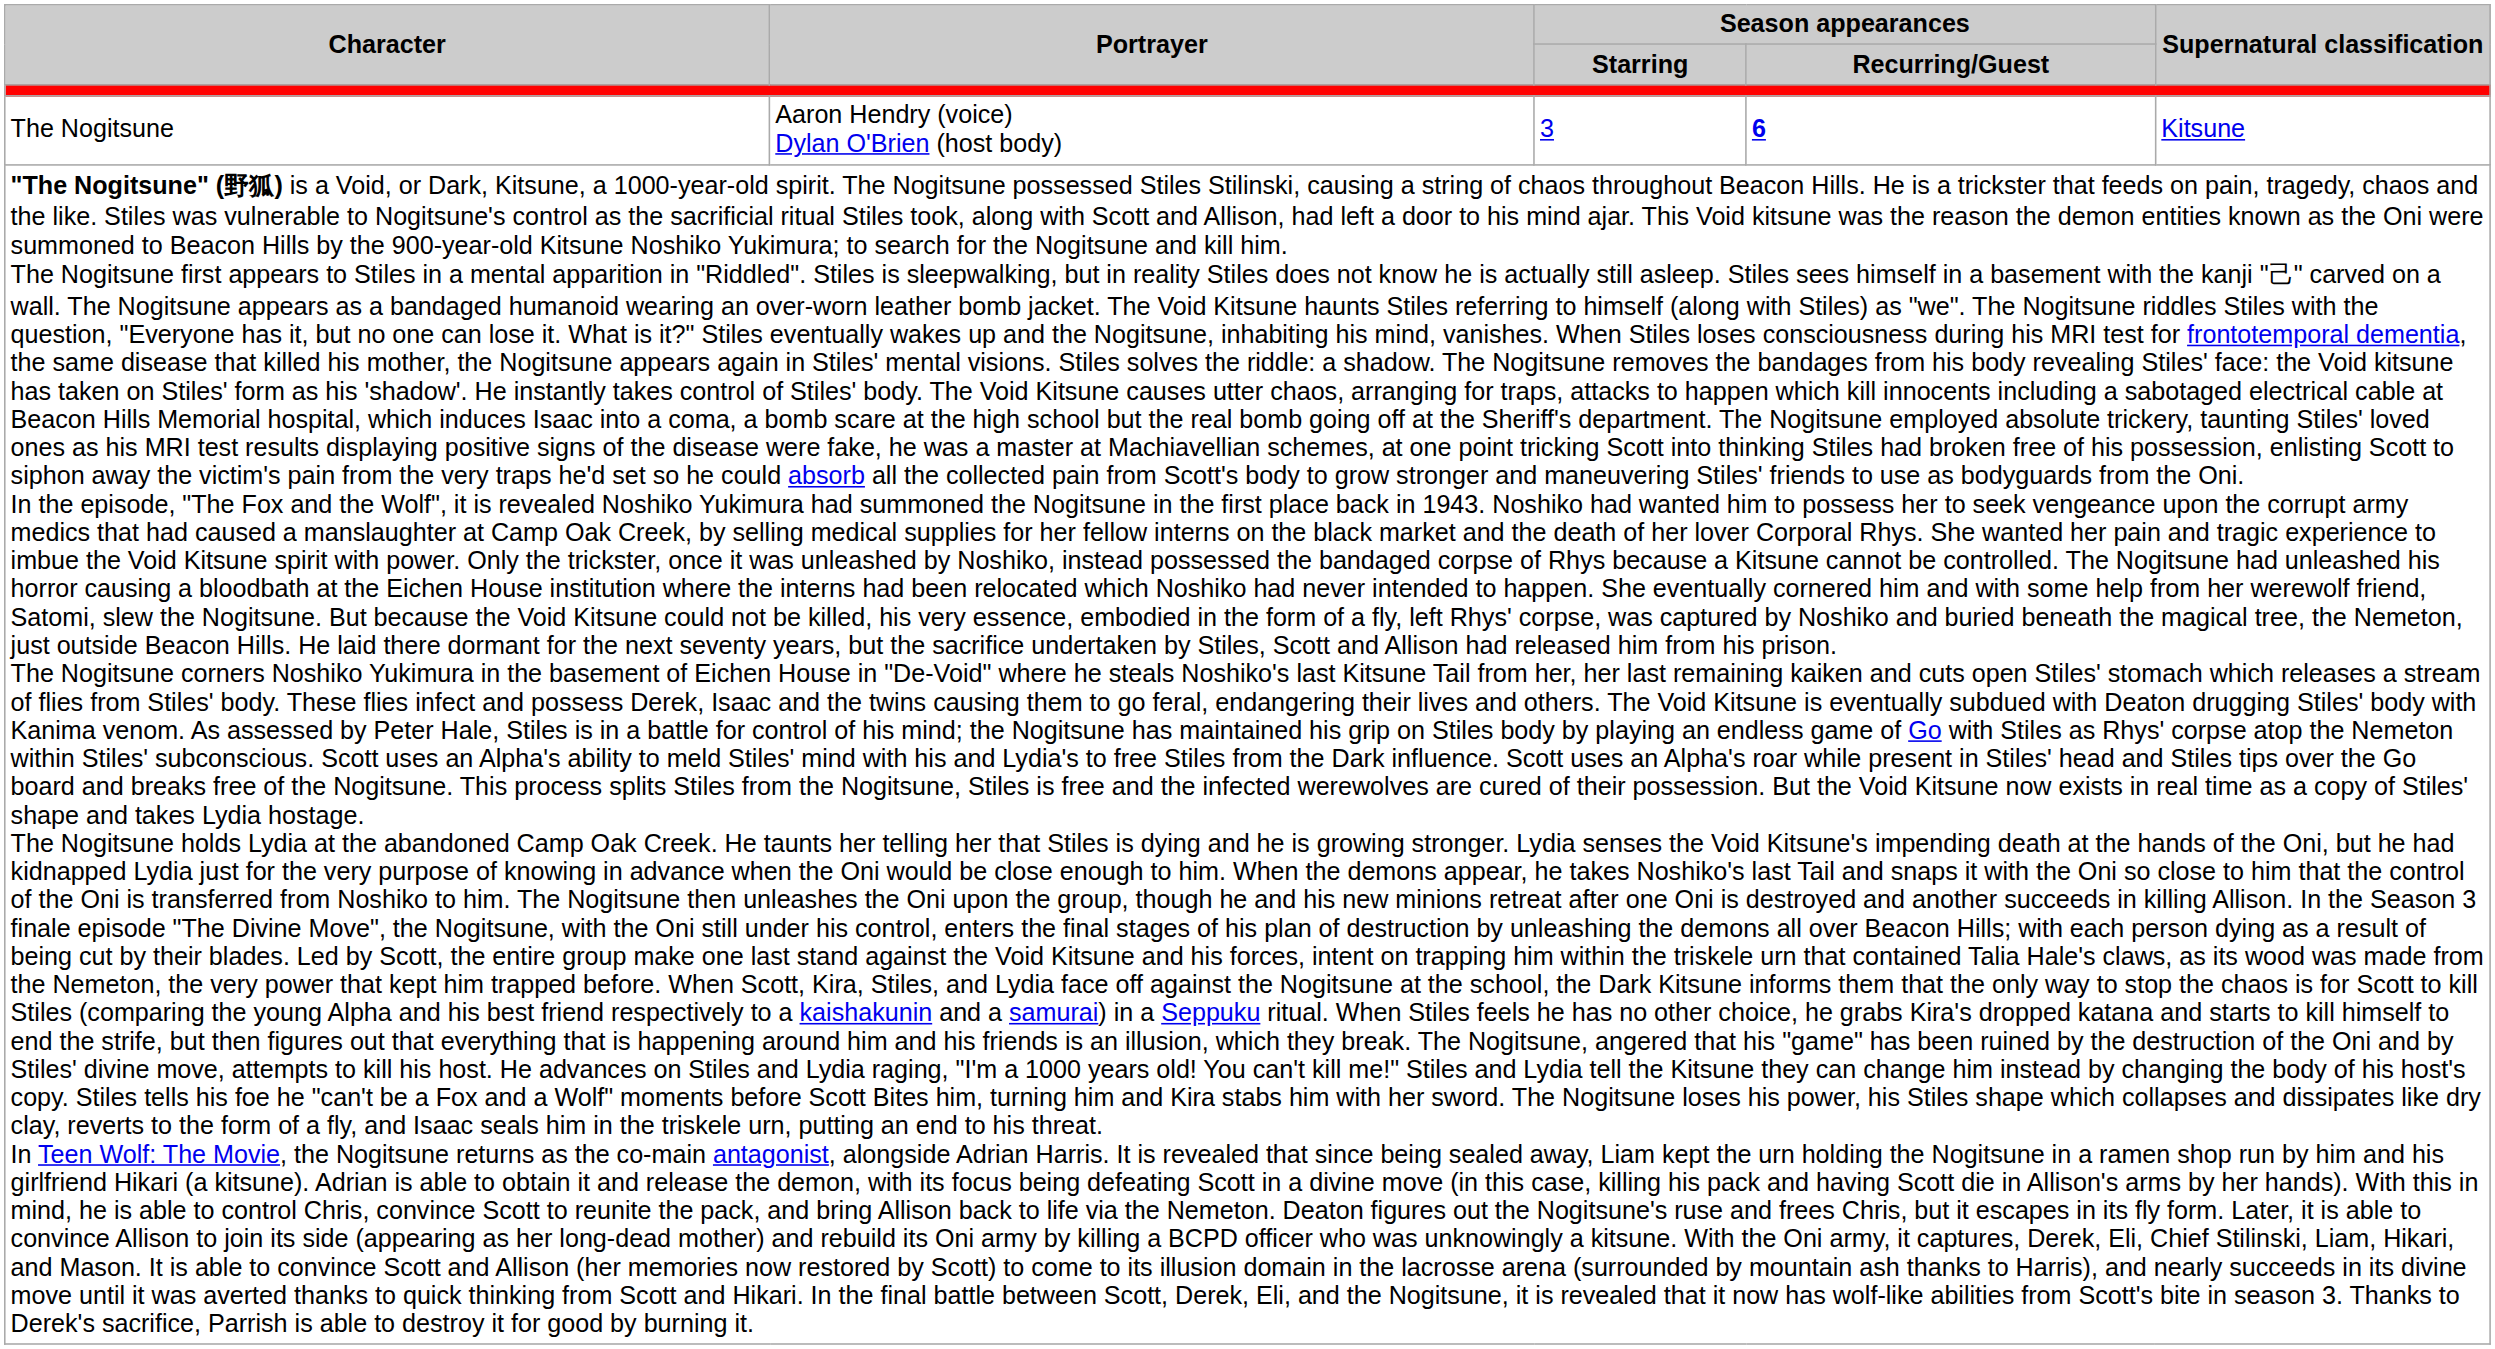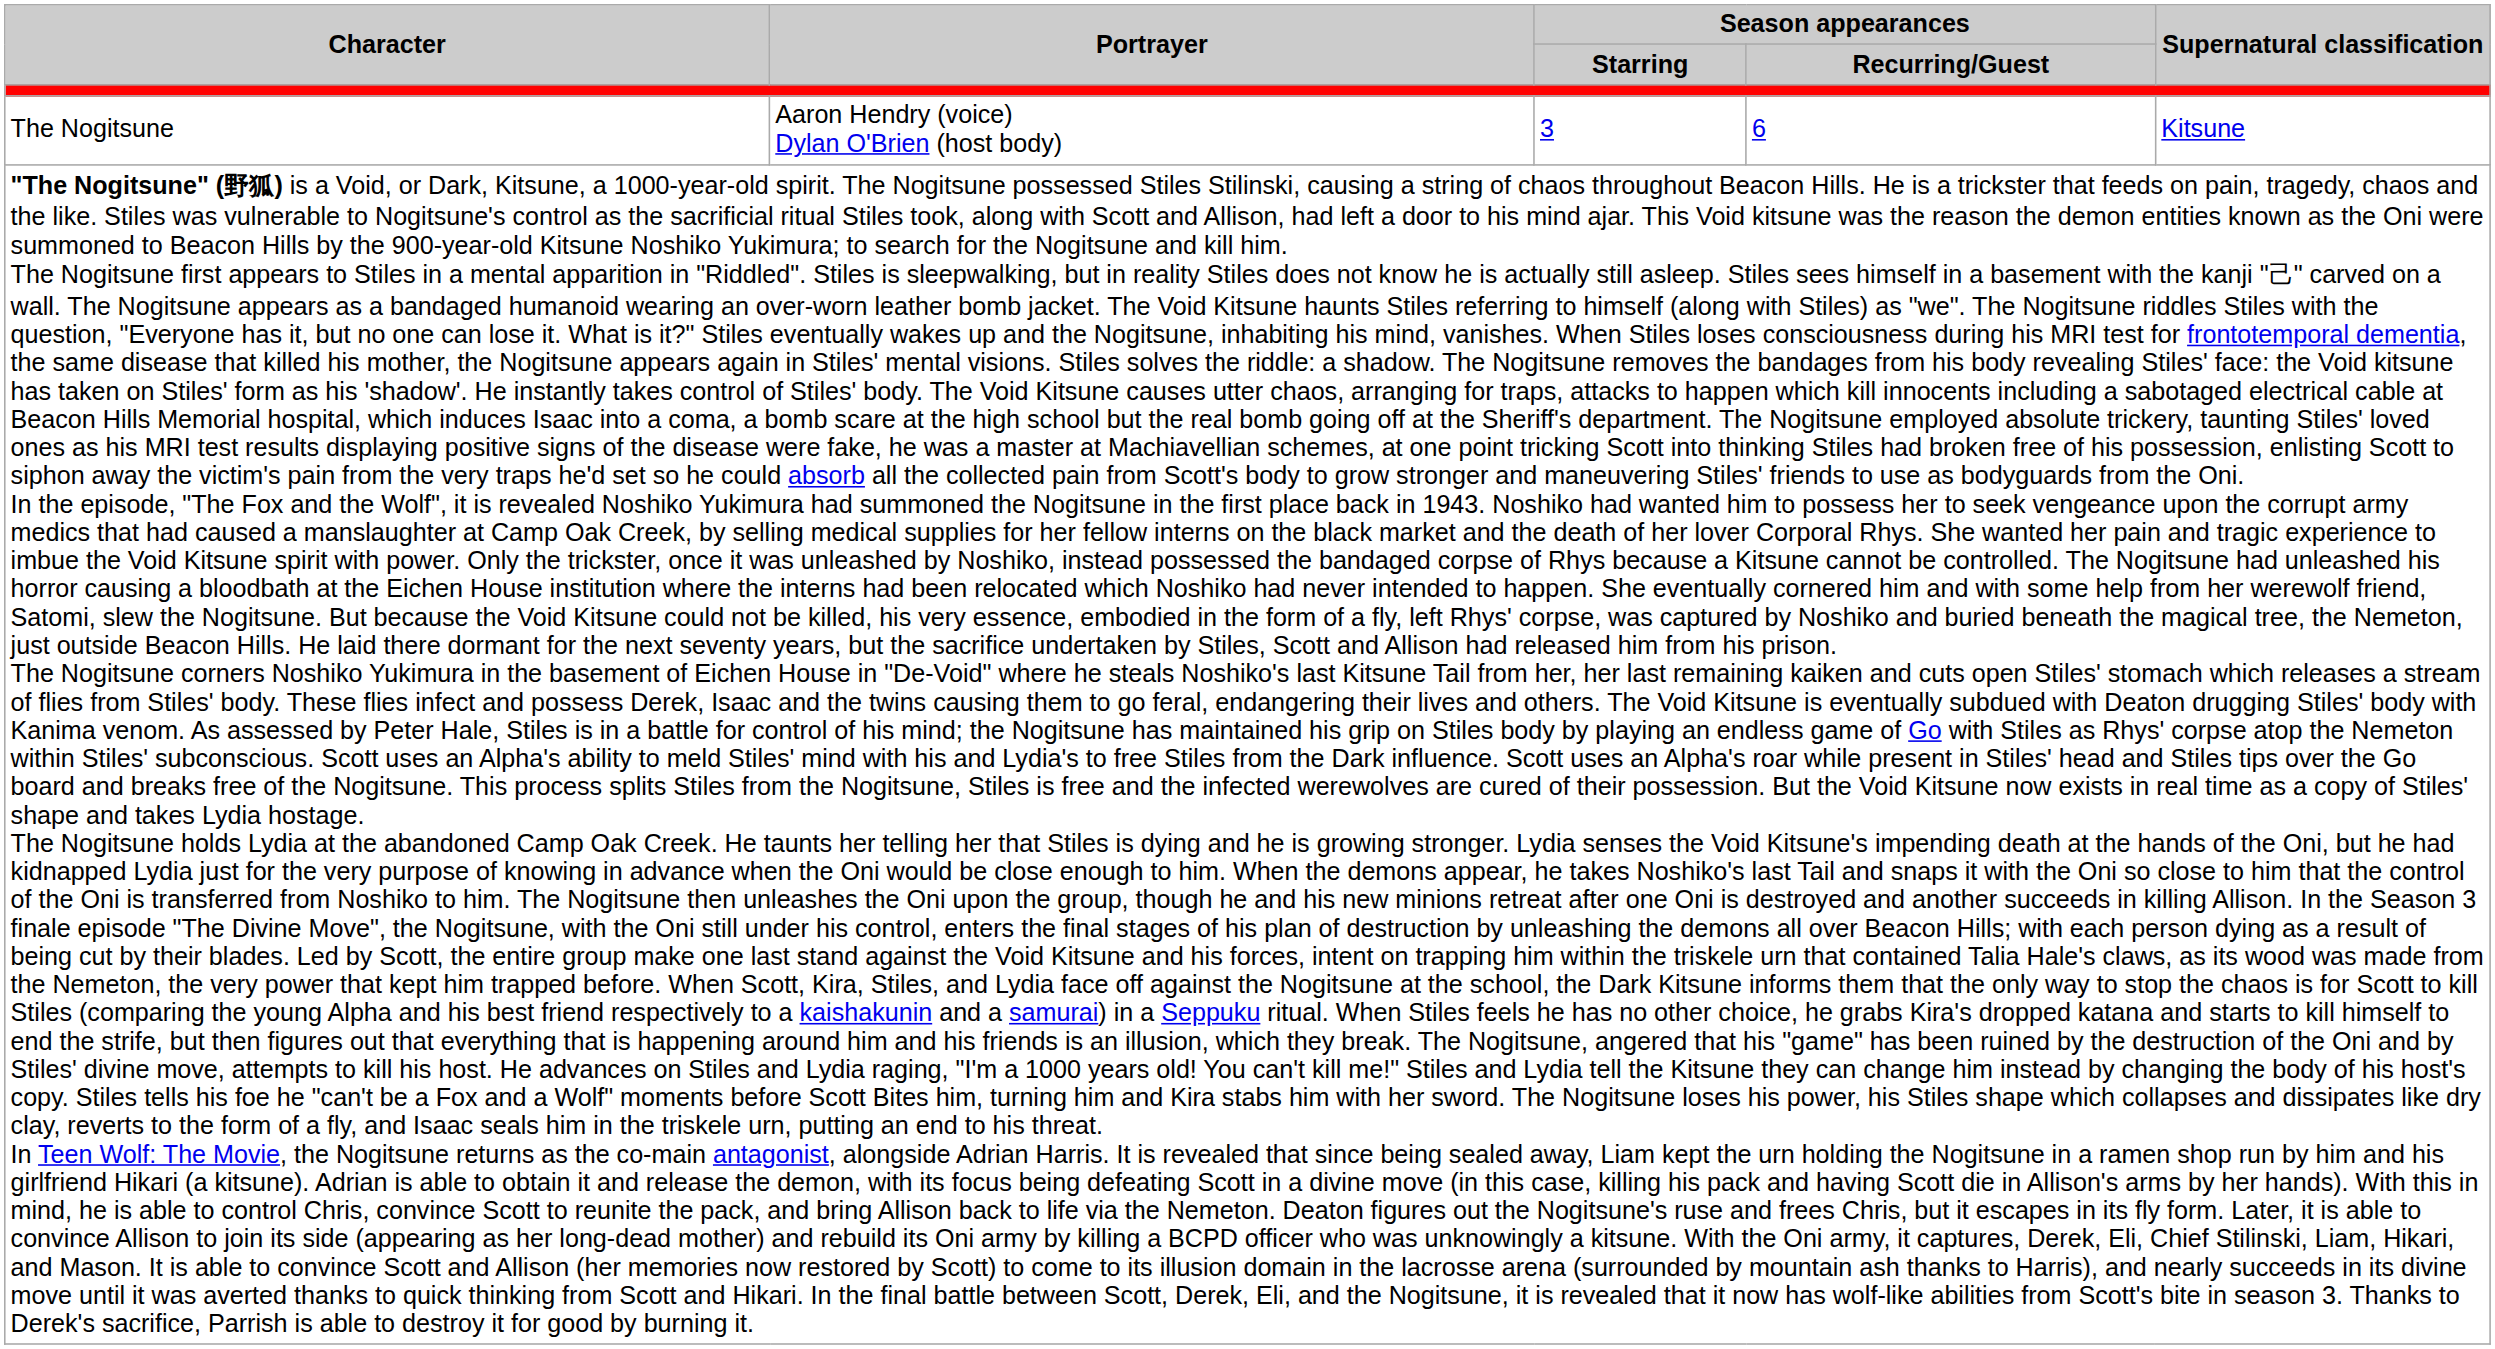The Nogitsune | Season appearances / Recurring/Guest: bold -> normal
